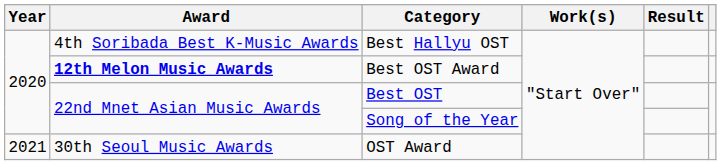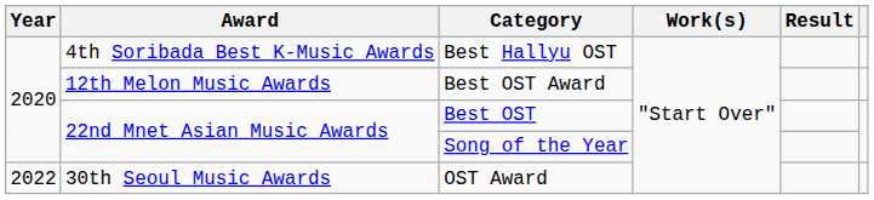Best OST Award | Award: bold -> normal
OST Award | Year: 2021 -> 2022
